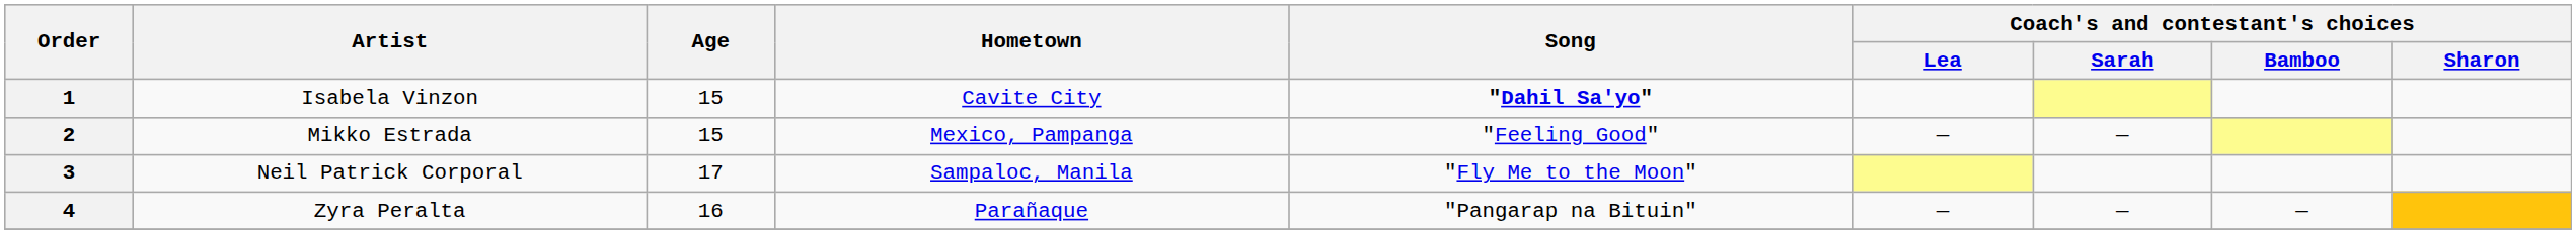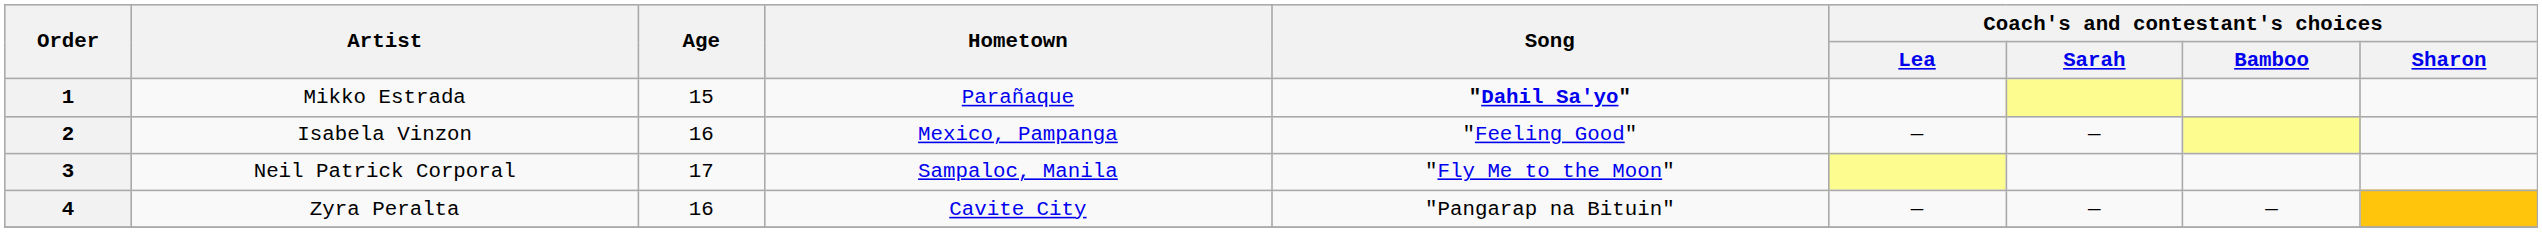1 | Artist: Isabela Vinzon -> Mikko Estrada
1 | Hometown: Cavite City -> Parañaque
2 | Artist: Mikko Estrada -> Isabela Vinzon
2 | Age: 15 -> 16
4 | Hometown: Parañaque -> Cavite City
